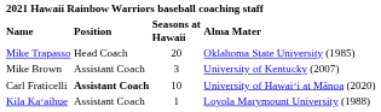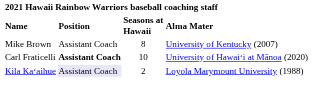- row: Mike Trapasso | Head Coach | 20 | Oklahoma State University (1985)
Mike Brown | Seasons at Hawaii: 3 -> 8
Kila Kaʻaihue | Position: no background -> lavender background
Kila Kaʻaihue | Seasons at Hawaii: 1 -> 2
